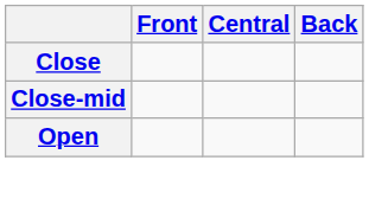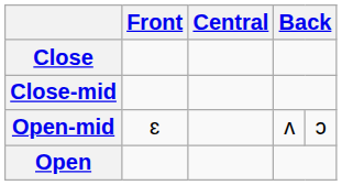+ row: Open-mid | ɛ | ʌ | ɔ
